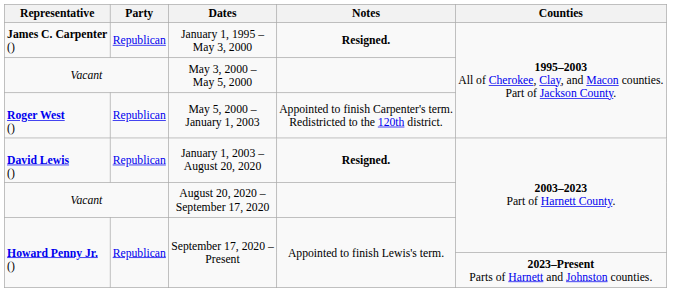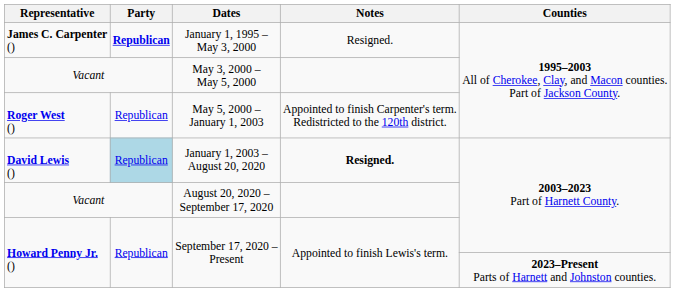January 1, 1995 – May 3, 2000 | Party: normal -> bold
January 1, 1995 – May 3, 2000 | Notes: bold -> normal
January 1, 2003 – August 20, 2020 | Party: no background -> lightblue background
